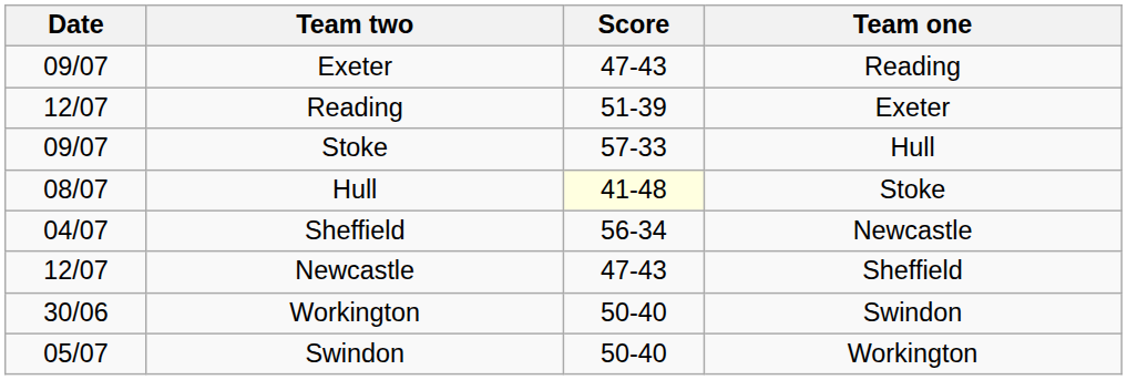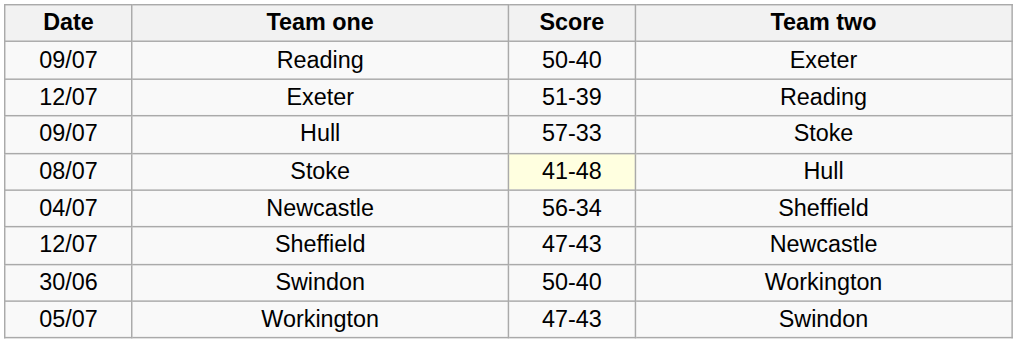columns swapped: Team one <-> Team two
row 2 | Score: 47-43 -> 50-40
row 9 | Score: 50-40 -> 47-43
